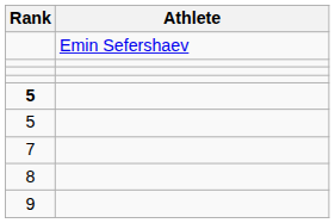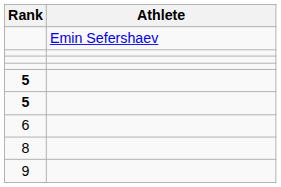row 7 | Rank: normal -> bold
row 8 | Rank: 7 -> 6
